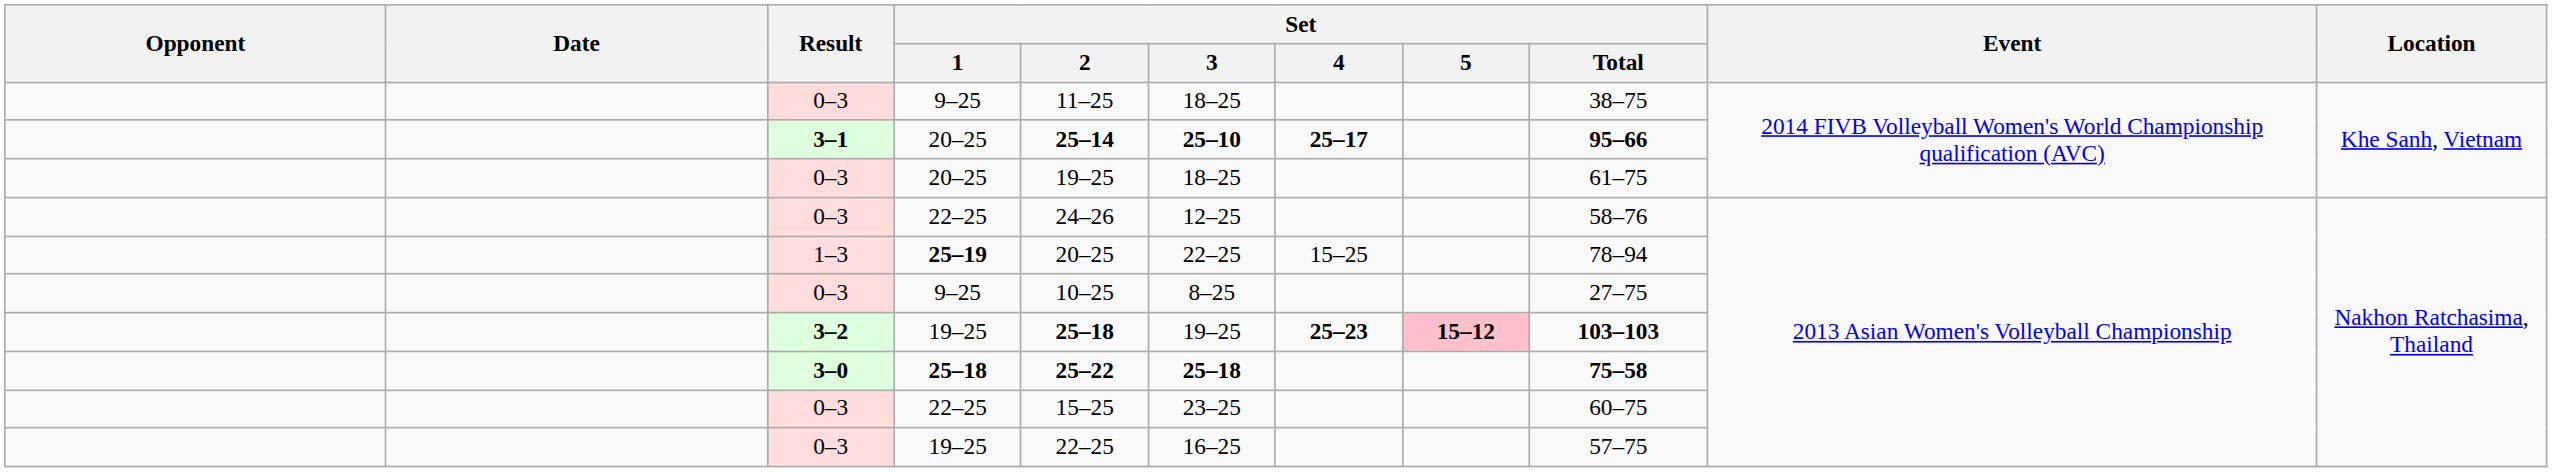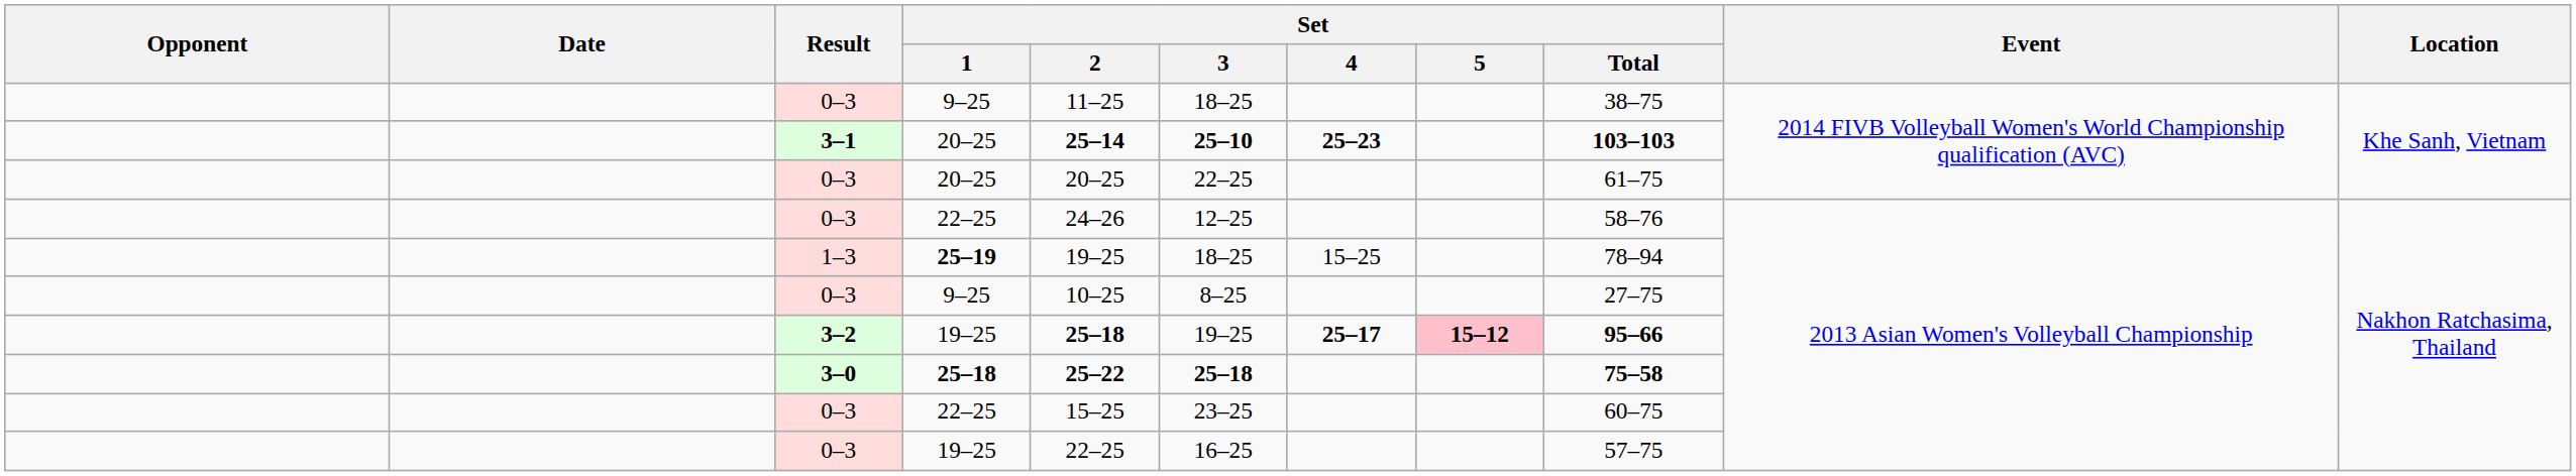3–1 / 20–25 | Set / 4: 25–17 -> 25–23
3–1 / 20–25 | Set / Total: 95–66 -> 103–103
0–3 / 20–25 | Set / 2: 19–25 -> 20–25
0–3 / 20–25 | Set / 3: 18–25 -> 22–25
25–19 | Set / 2: 20–25 -> 19–25
25–19 | Set / 3: 22–25 -> 18–25
3–2 / 19–25 | Set / 4: 25–23 -> 25–17
3–2 / 19–25 | Set / Total: 103–103 -> 95–66
